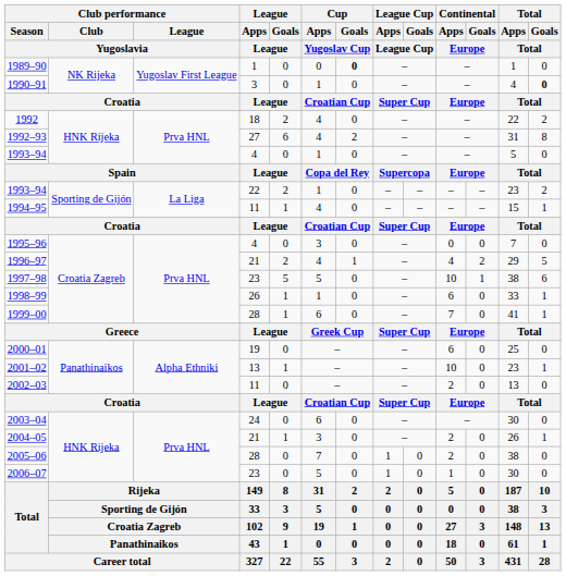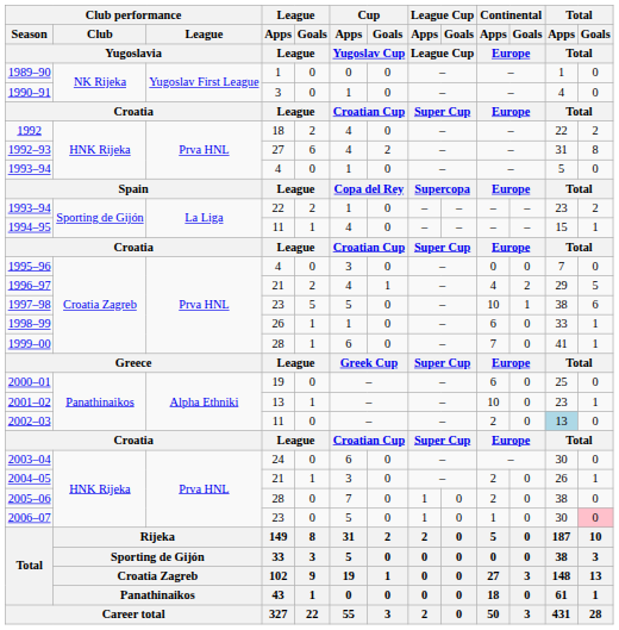1989–90 | Cup / Goals / Yugoslav Cup: bold -> normal
1990–91 | Total / Goals / Total: bold -> normal
2002–03 | Total / Apps / Total: no background -> lightblue background
2006–07 | Total / Goals / Total: no background -> pink background
